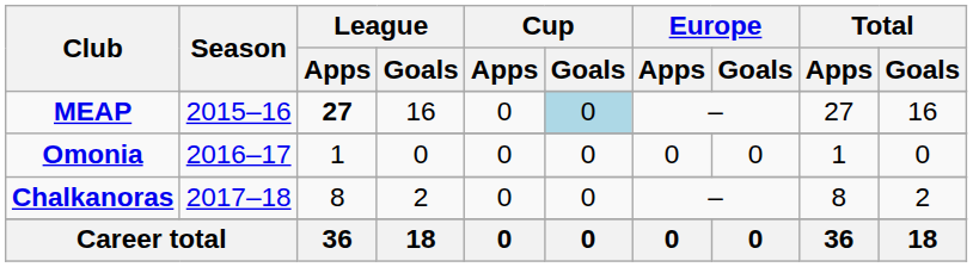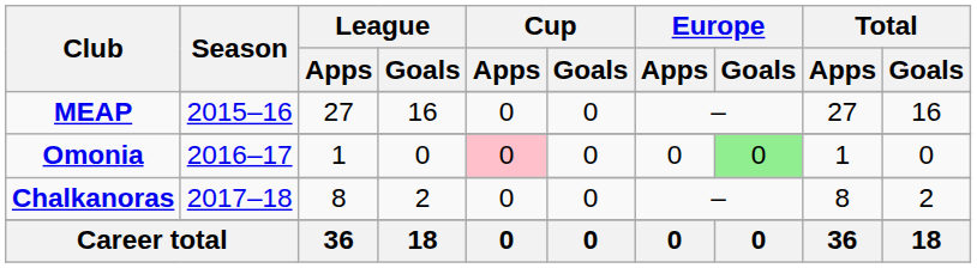2015–16 | League / Apps: bold -> normal
2015–16 | Cup / Goals: lightblue background -> no background
2016–17 | Cup / Apps: no background -> pink background
2016–17 | Europe / Goals: no background -> lightgreen background
